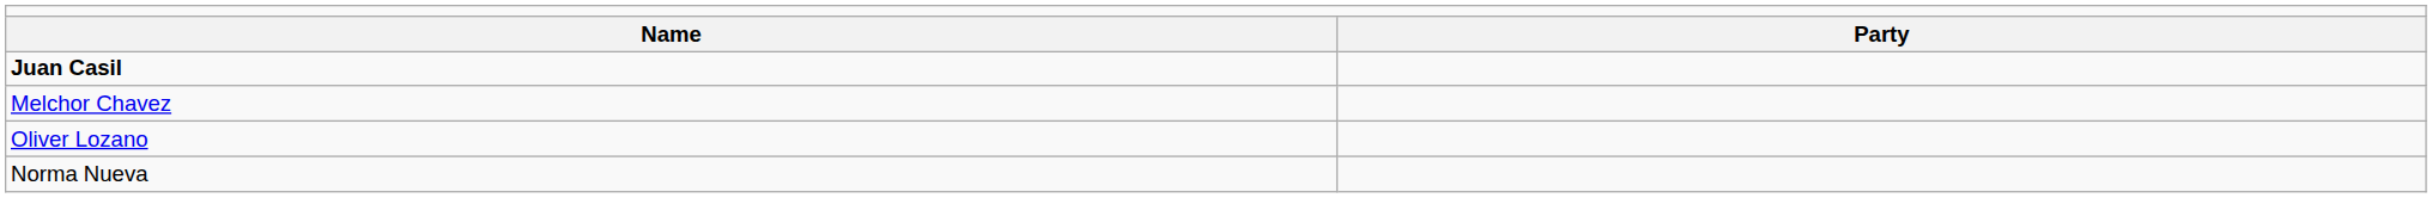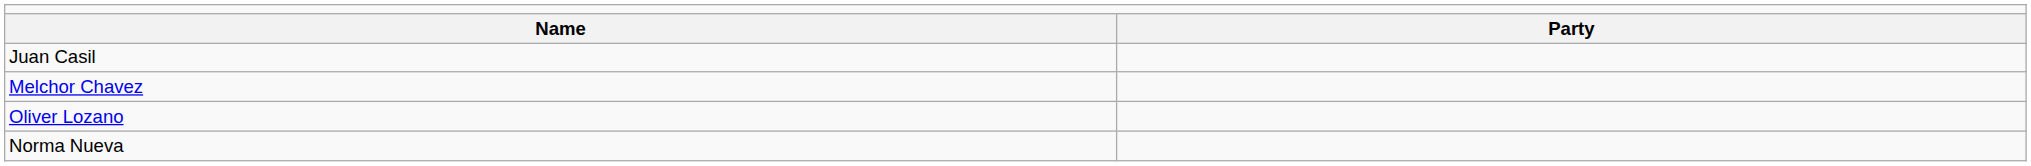Juan Casil | column 1: bold -> normal
